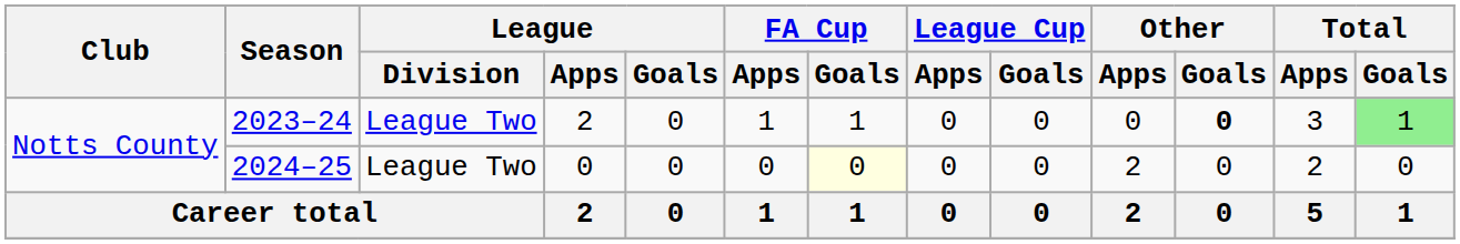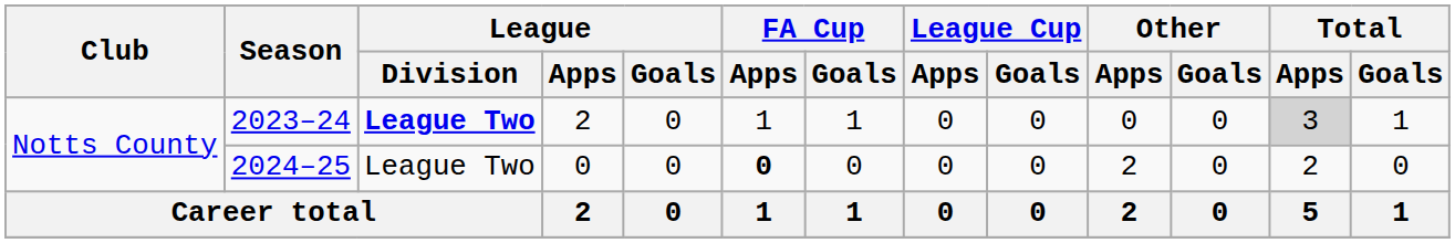2023–24 | League / Division: normal -> bold
2023–24 | Other / Goals: bold -> normal
2023–24 | Total / Apps: no background -> lightgrey background
2023–24 | Total / Goals: lightgreen background -> no background
2024–25 | FA Cup / Apps: normal -> bold
2024–25 | FA Cup / Goals: lightyellow background -> no background
